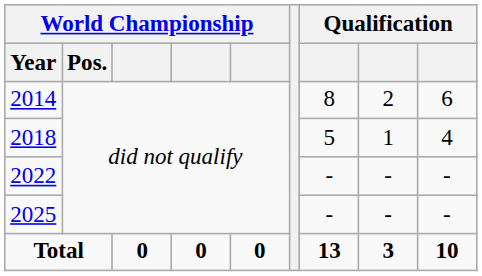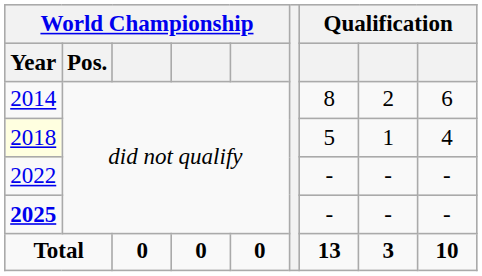2018 | World Championship / Year: no background -> lightyellow background
2025 | World Championship / Year: normal -> bold
